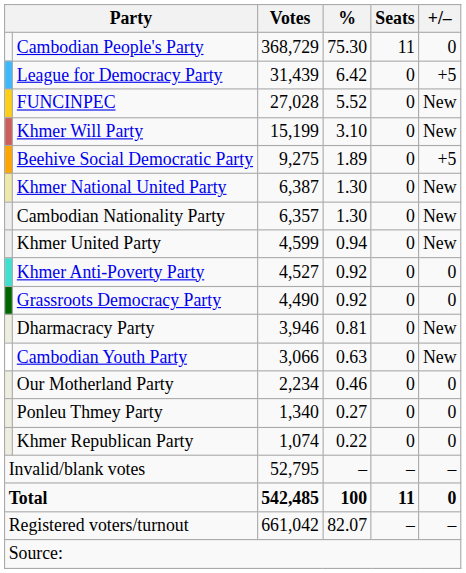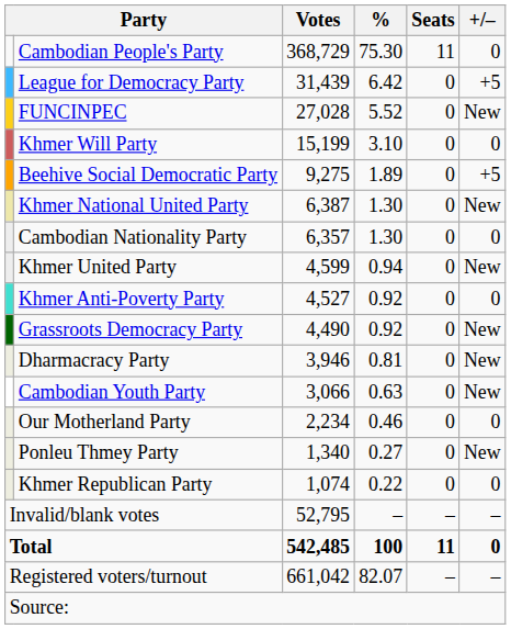Khmer Will Party | +/–: New -> 0
Cambodian Nationality Party | +/–: New -> 0
Grassroots Democracy Party | +/–: 0 -> New
Ponleu Thmey Party | +/–: 0 -> New
